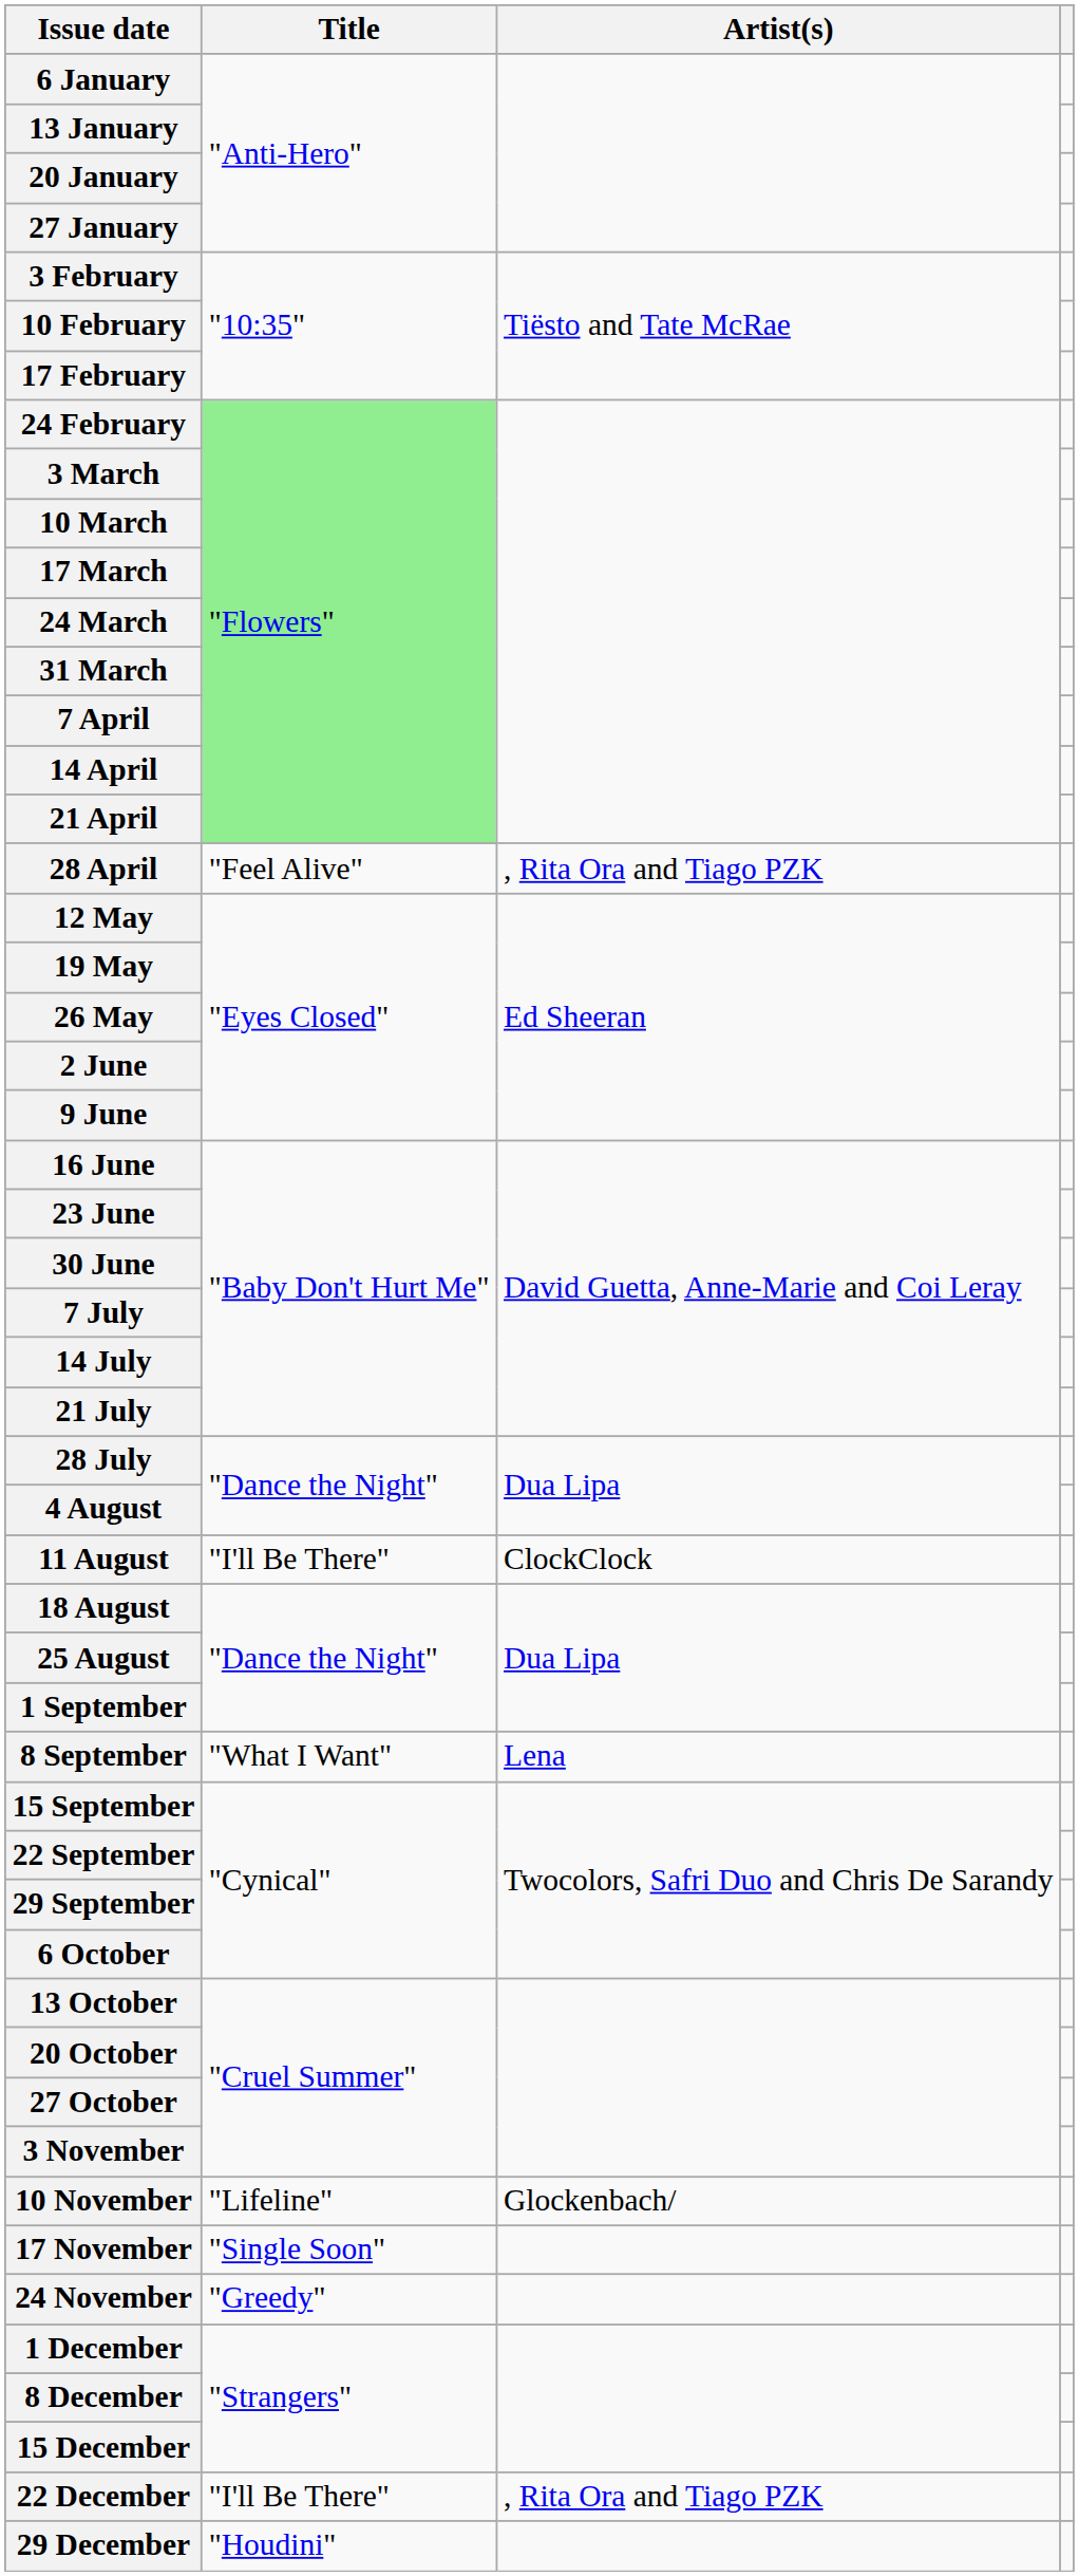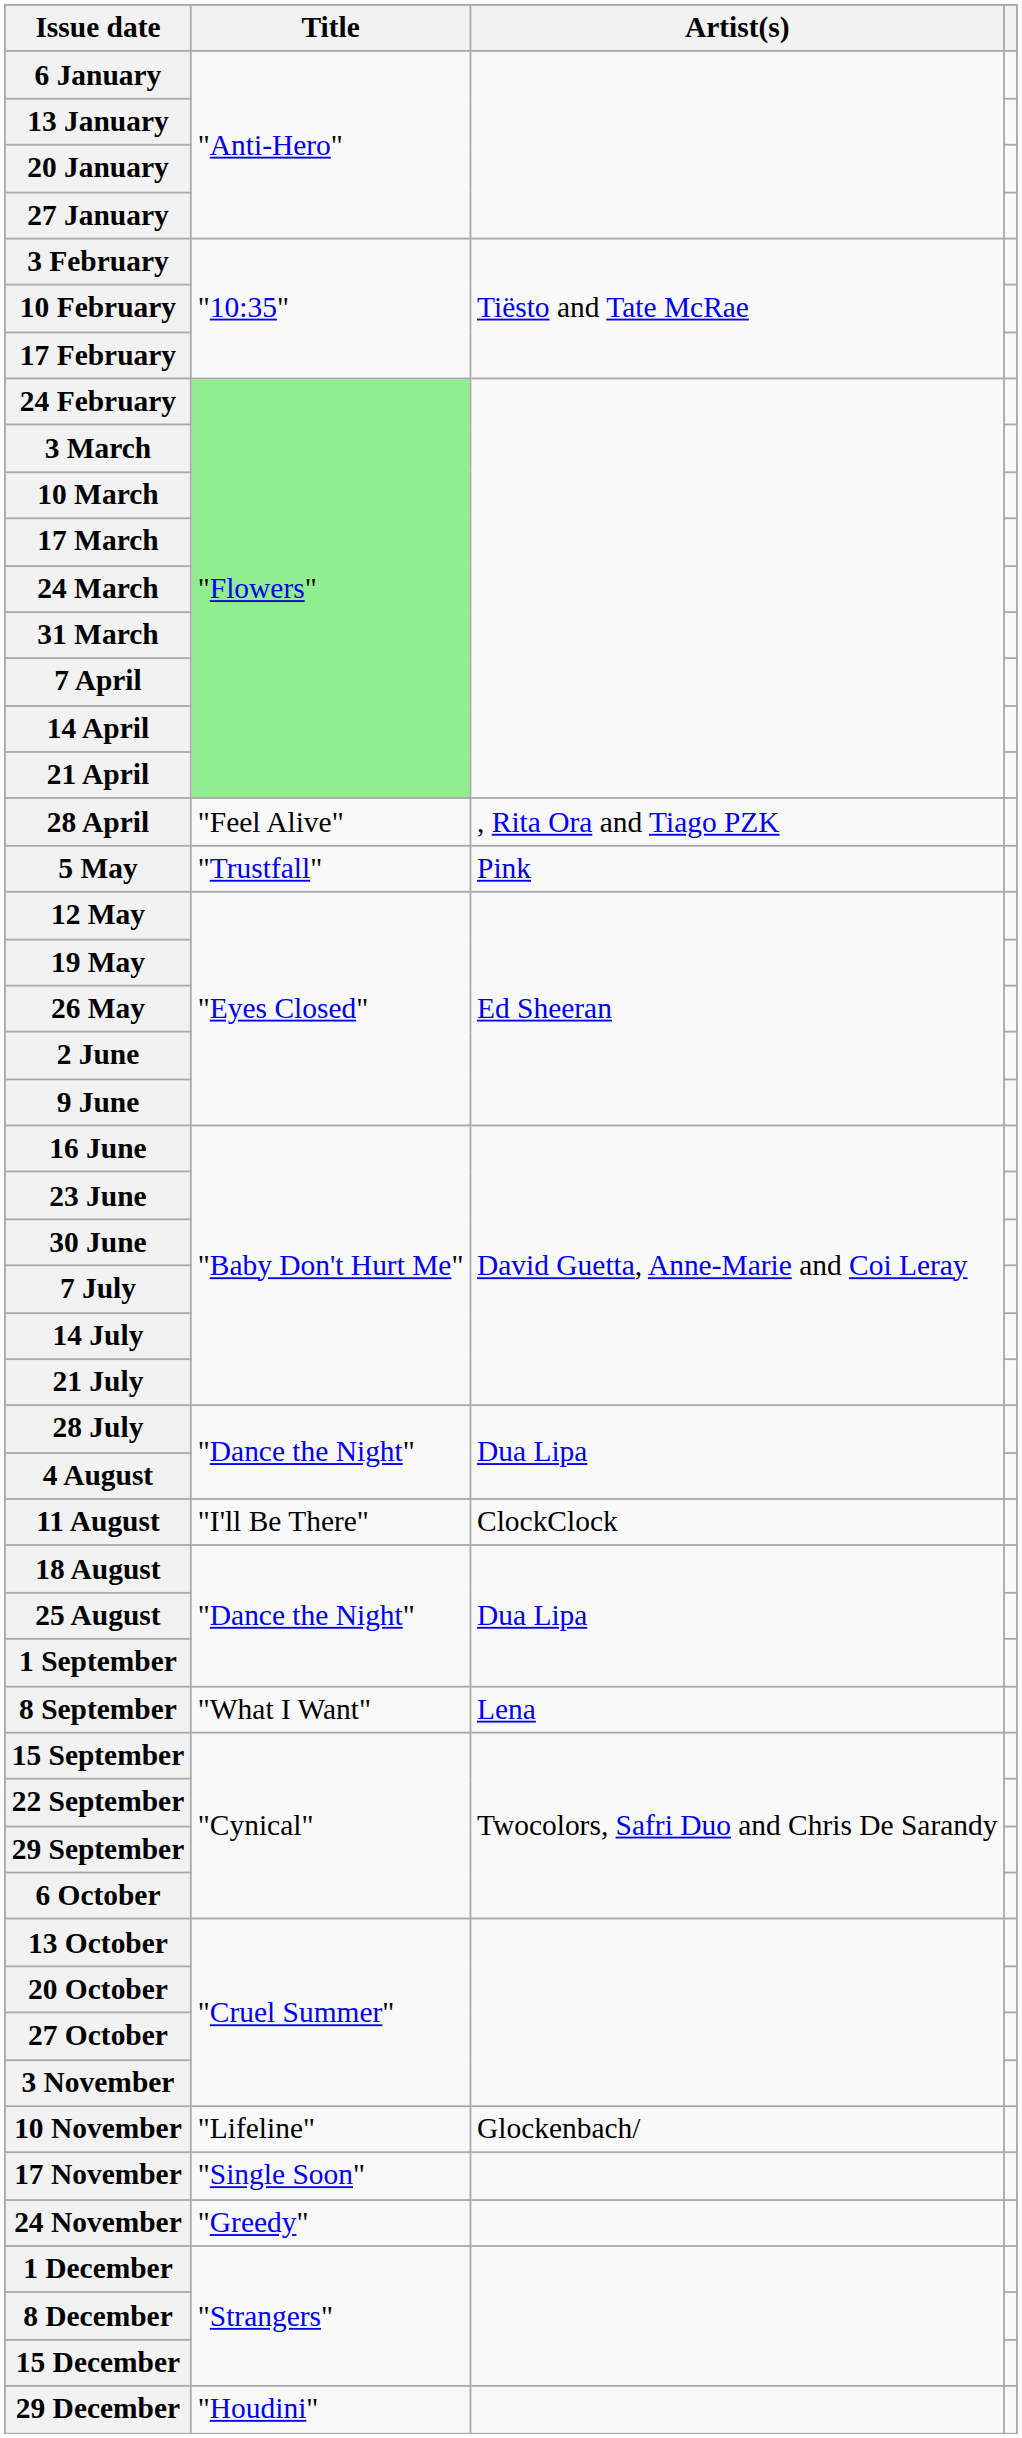+ row: 5 May | "Trustfall" | Pink
- row: 22 December | "I'll Be There" | , Rita Ora and Tiago PZK
